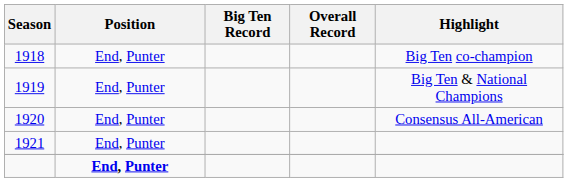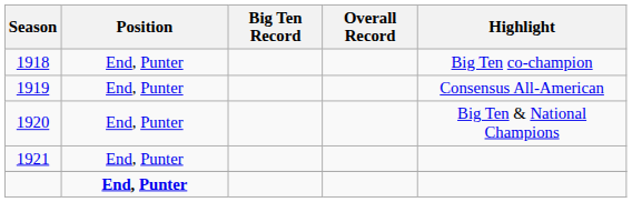1919 | Highlight: Big Ten & National Champions -> Consensus All-American
1920 | Highlight: Consensus All-American -> Big Ten & National Champions
